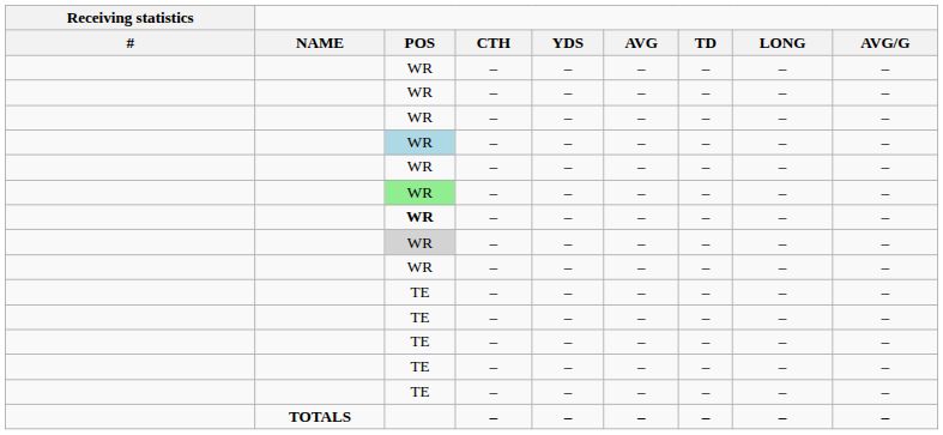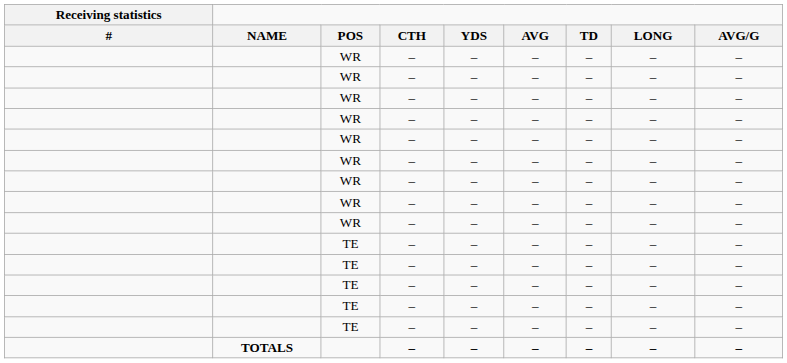row 6 | POS: lightblue background -> no background
row 8 | POS: lightgreen background -> no background
row 9 | POS: bold -> normal
row 10 | POS: lightgrey background -> no background
